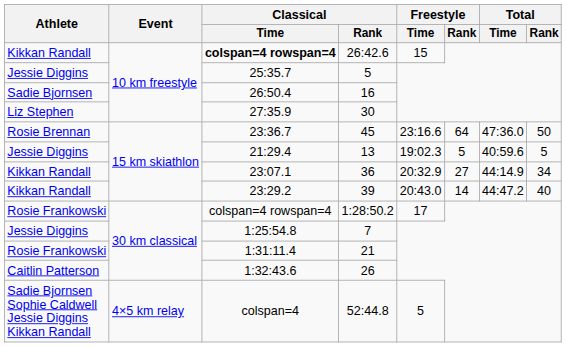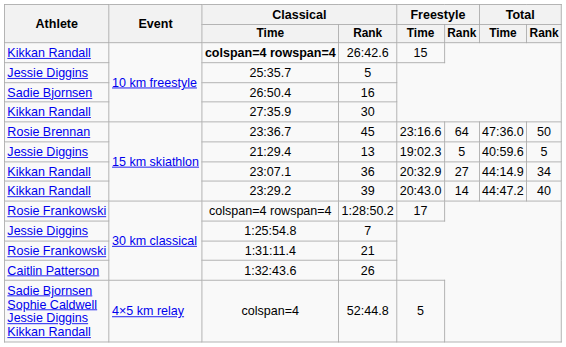30 | Athlete: Liz Stephen -> Kikkan Randall
